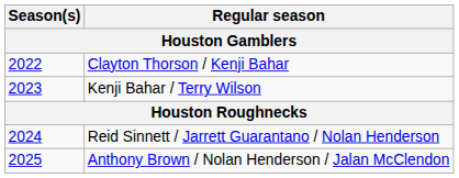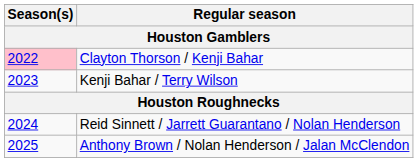Clayton Thorson / Kenji Bahar | Season(s): no background -> pink background
